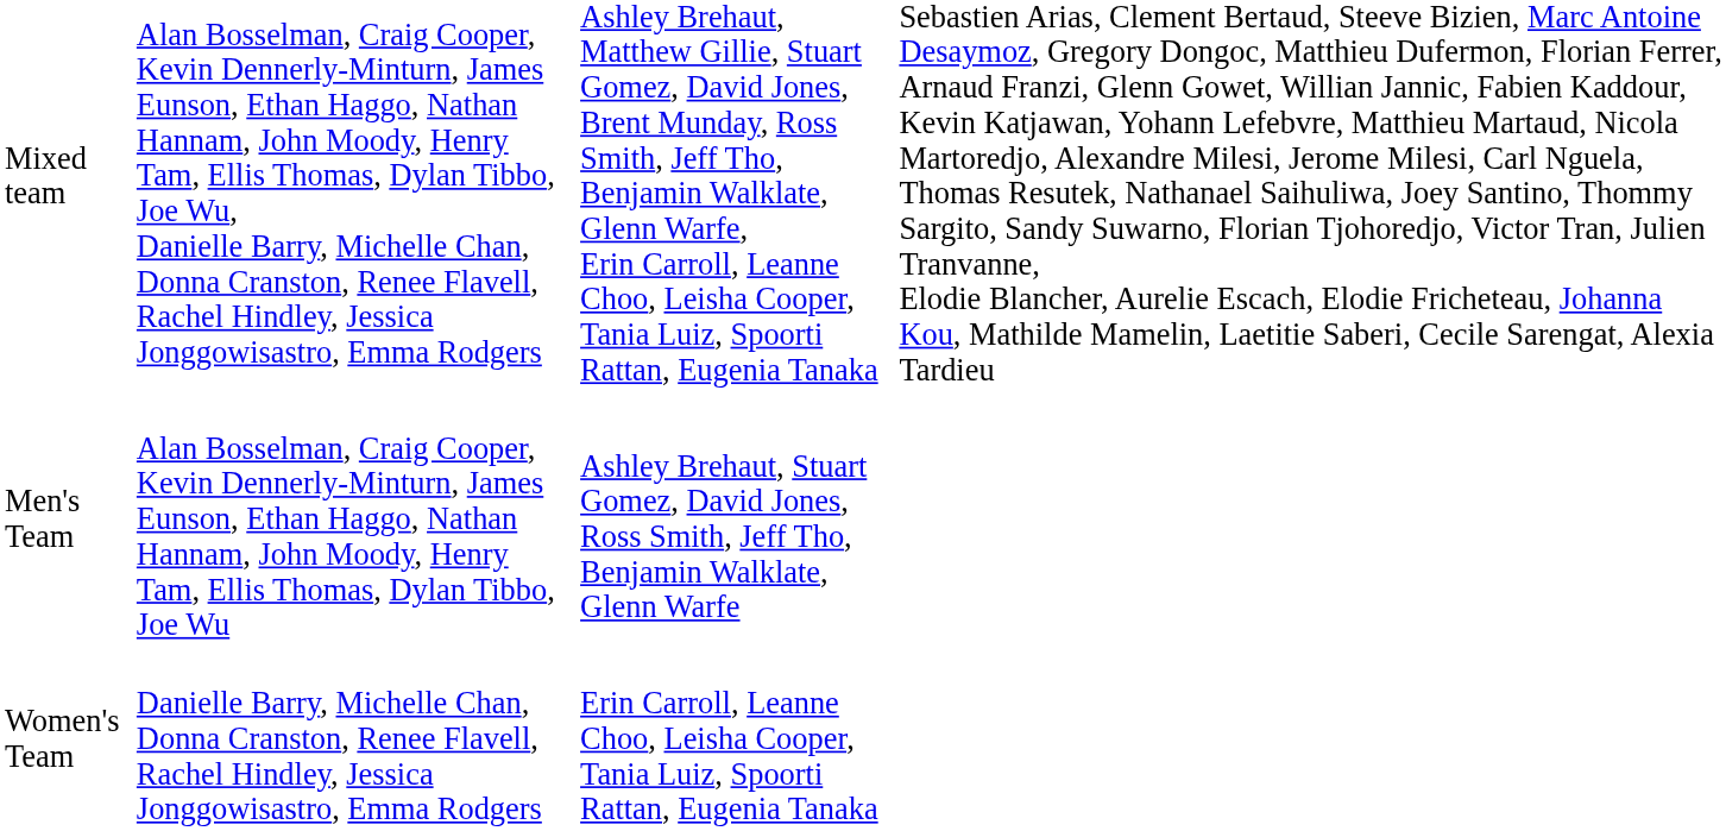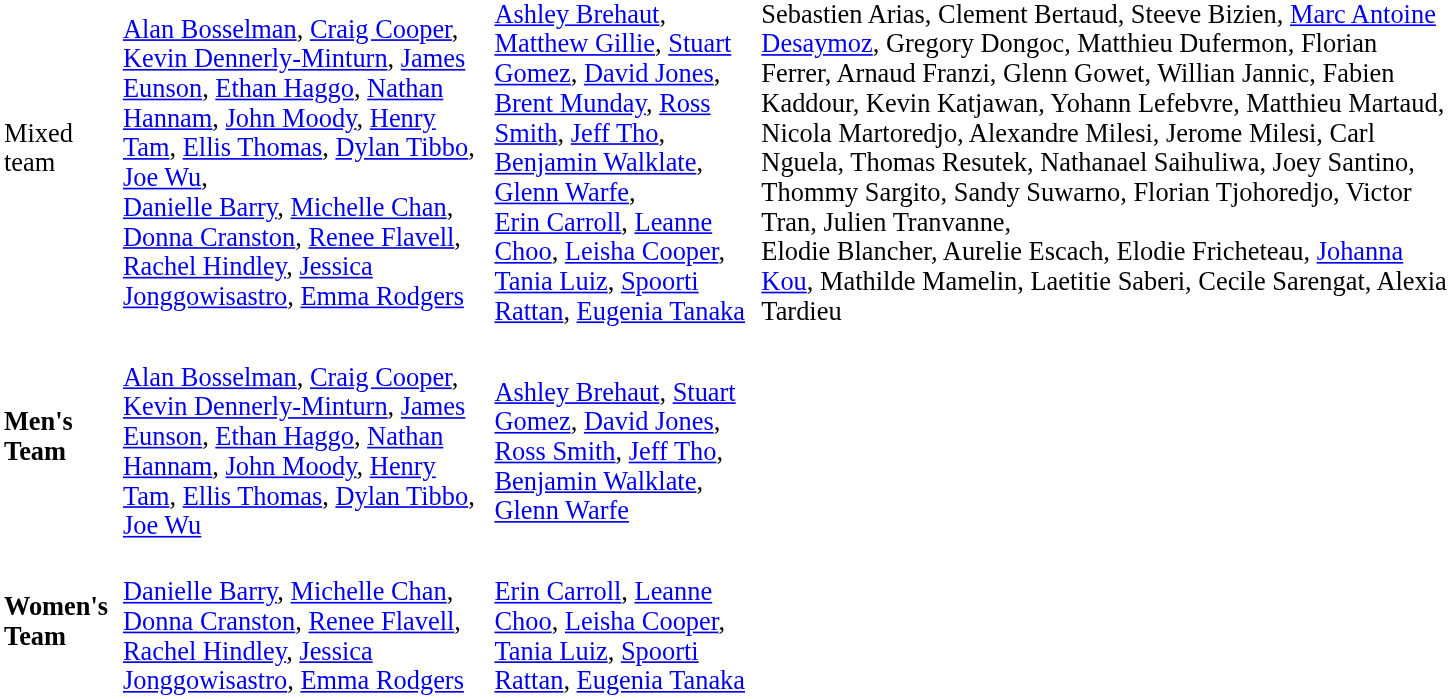Men's Team | column 1: normal -> bold
Women's Team | column 1: normal -> bold
